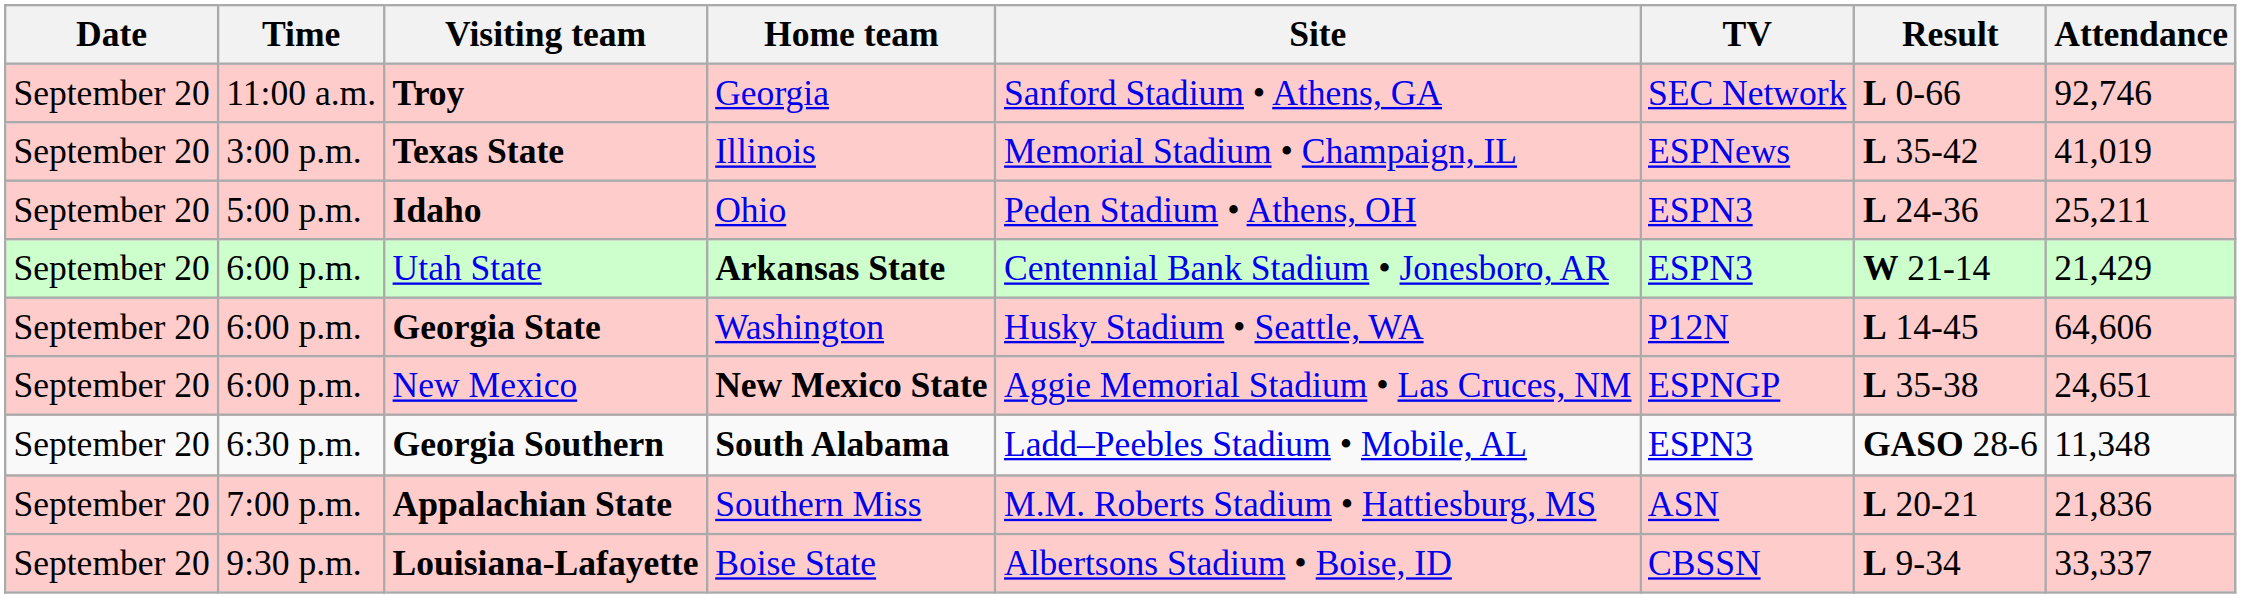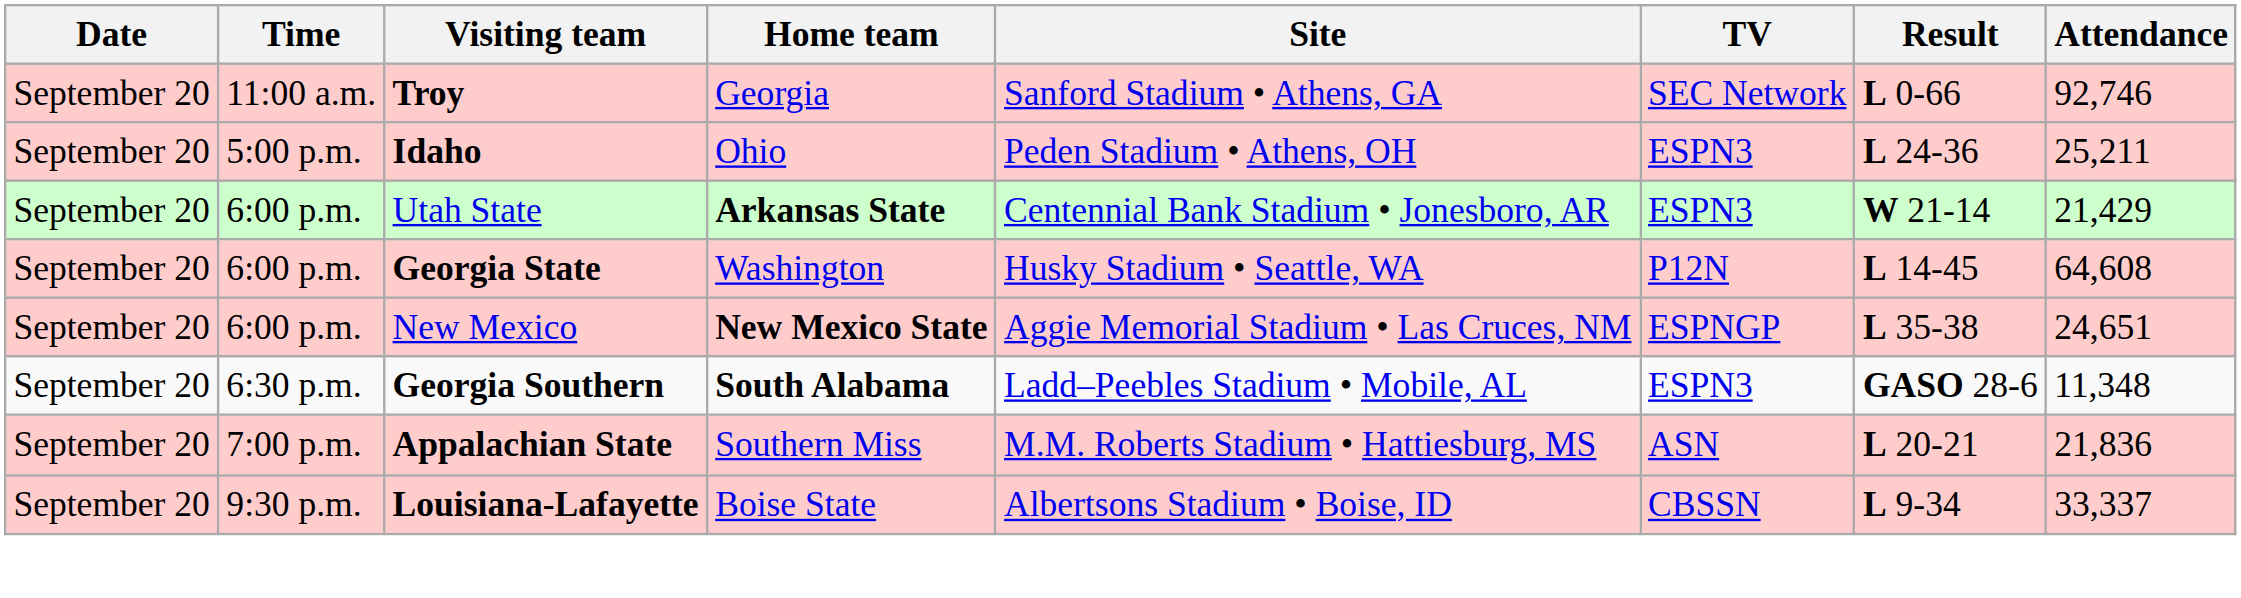- row: September 20 | 3:00 p.m. | Texas State | Illinois | Memorial Stadium • Champaign, IL | ESPNews | L 35-42 | 41,019
Georgia State | Attendance: 64,606 -> 64,608
